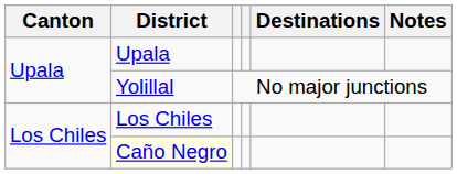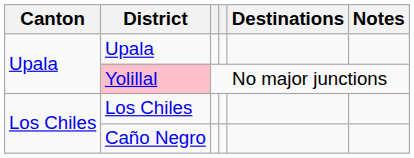Yolillal | District: no background -> pink background
Caño Negro | District: lightyellow background -> no background
